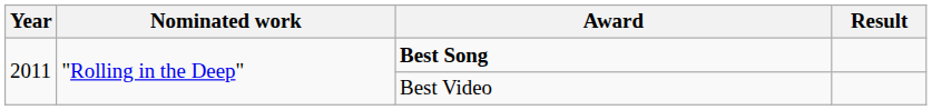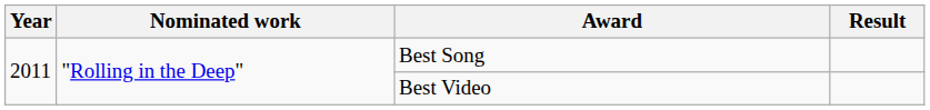Best Song | Award: bold -> normal
